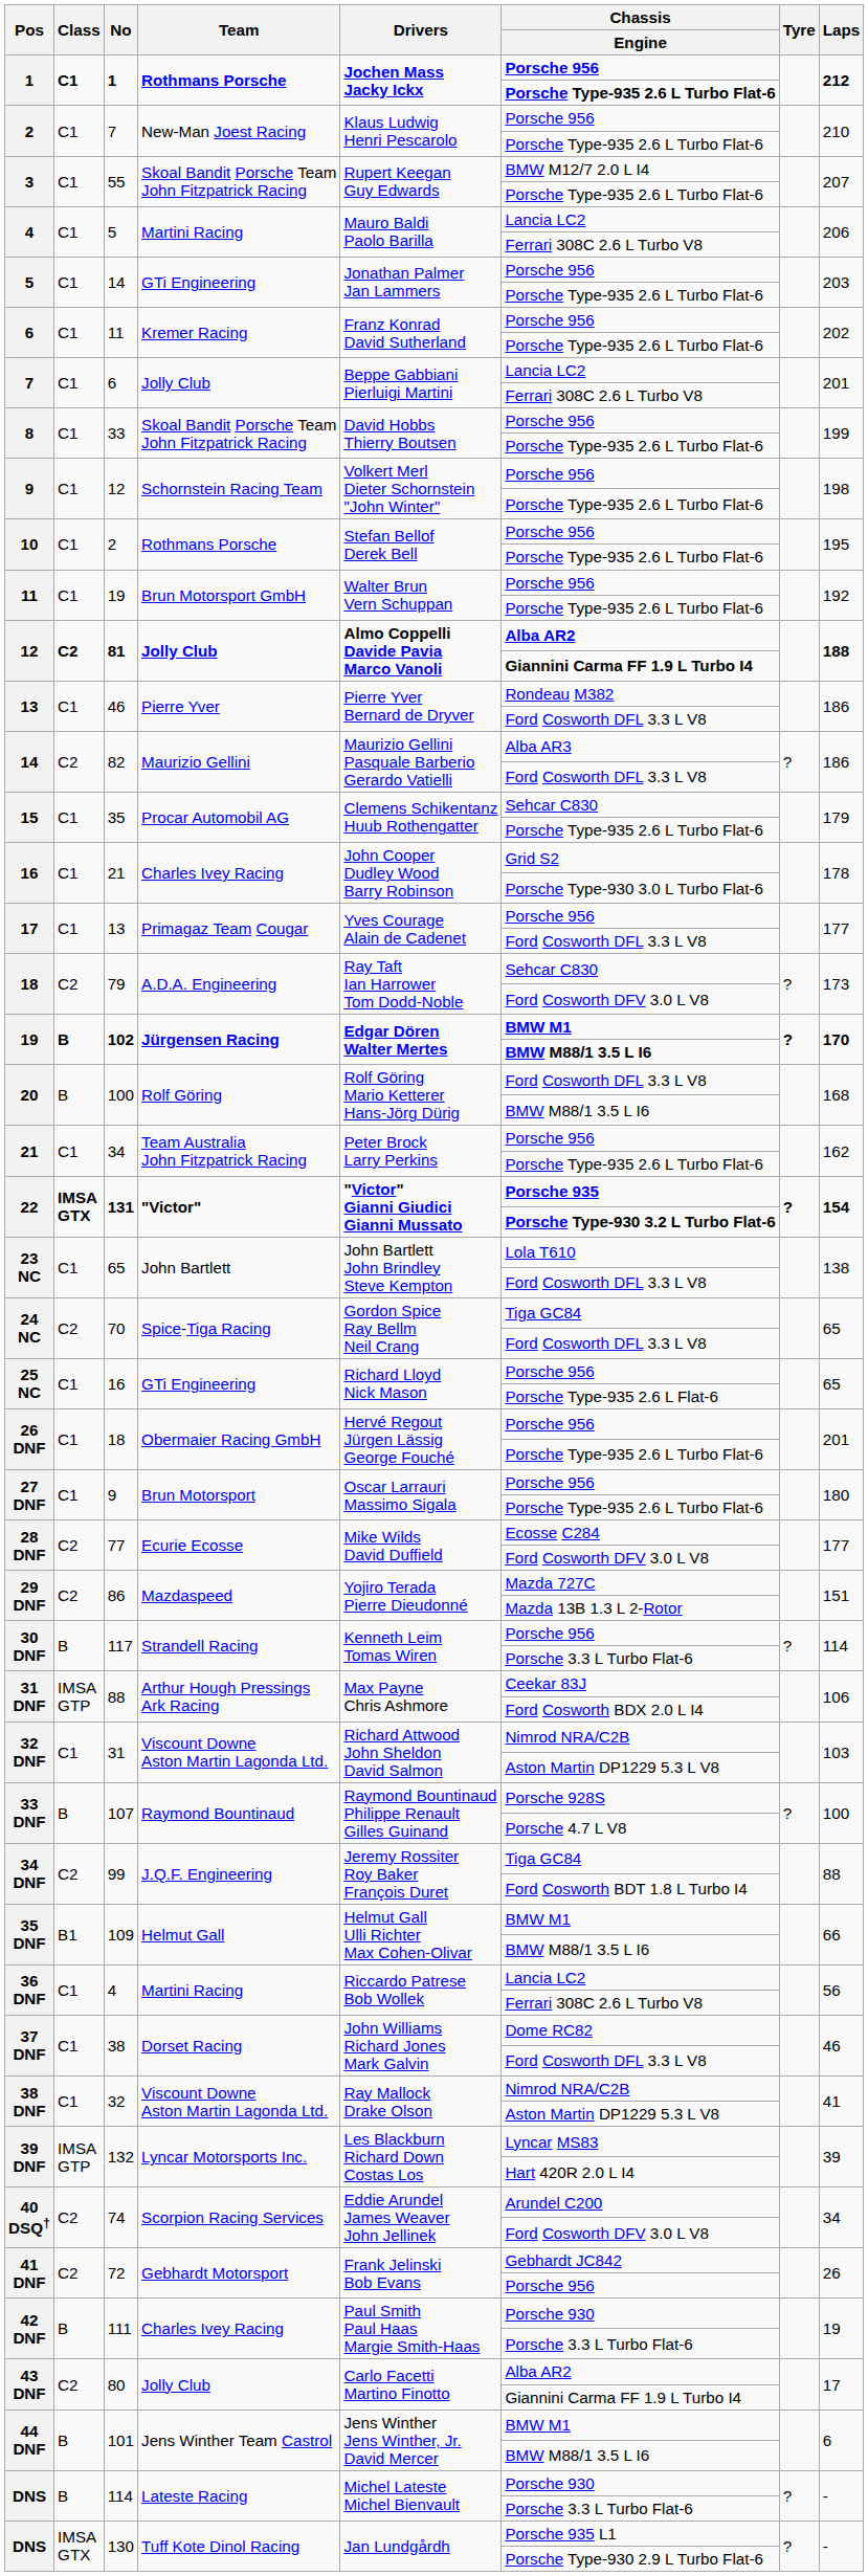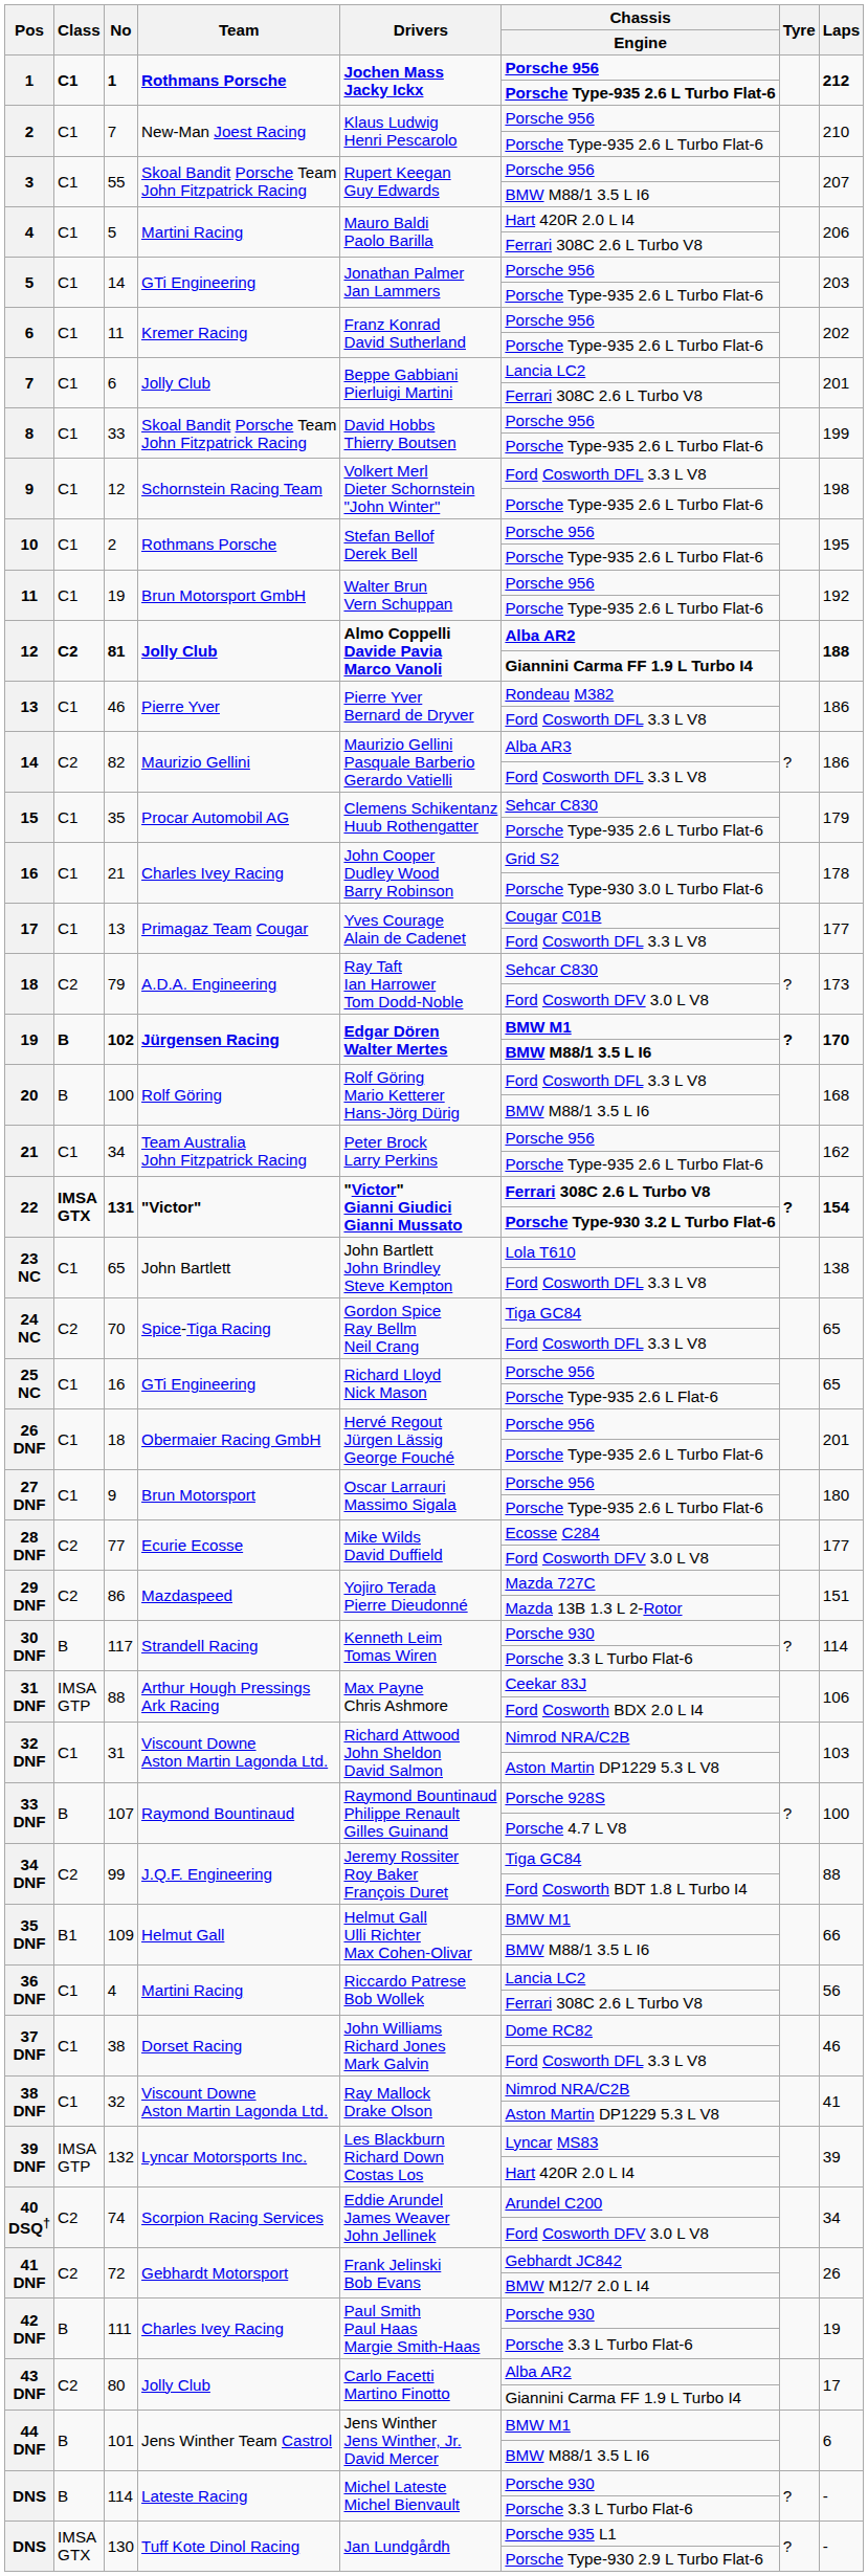row 7 | Chassis / Engine: BMW M12/7 2.0 L I4 -> Porsche 956
row 8 | Chassis / Engine: Porsche Type-935 2.6 L Turbo Flat-6 -> BMW M88/1 3.5 L I6
row 9 | Chassis / Engine: Lancia LC2 -> Hart 420R 2.0 L I4
row 19 | Chassis / Engine: Porsche 956 -> Ford Cosworth DFL 3.3 L V8
row 35 | Chassis / Engine: Porsche 956 -> Cougar C01B
row 45 | Chassis / Engine: Porsche 935 -> Ferrari 308C 2.6 L Turbo V8
row 61 | Chassis / Engine: Porsche 956 -> Porsche 930
row 84 | Chassis / Engine: Porsche 956 -> BMW M12/7 2.0 L I4
